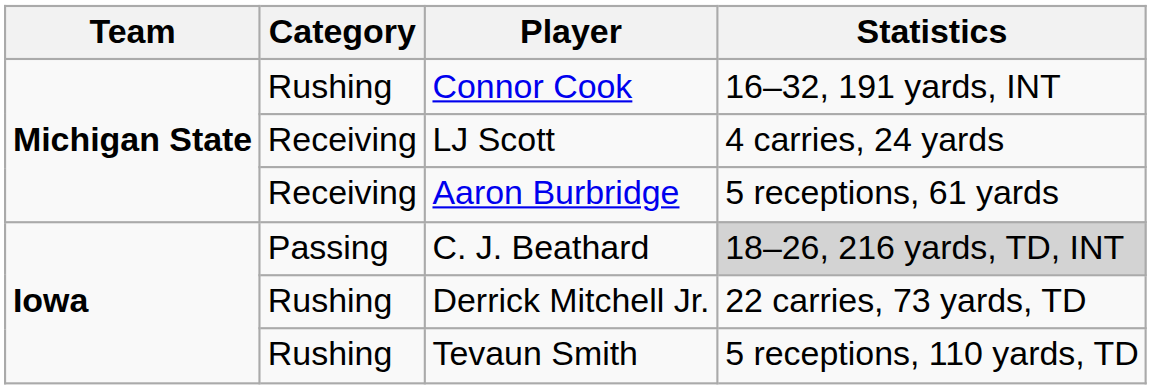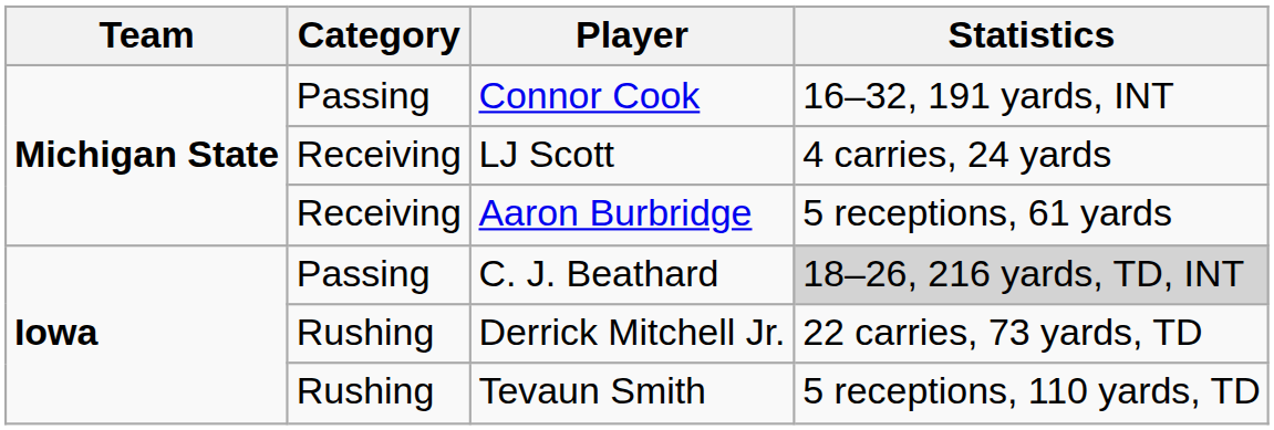Connor Cook | Category: Rushing -> Passing
